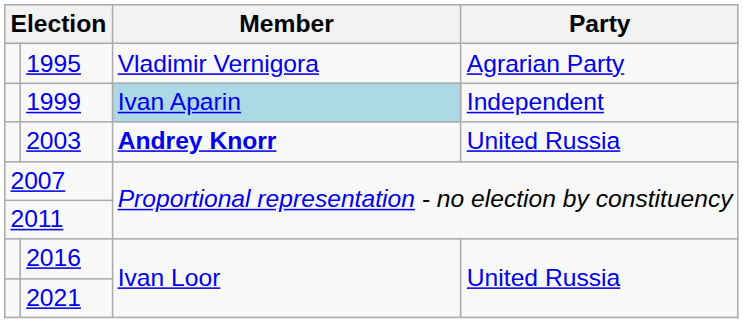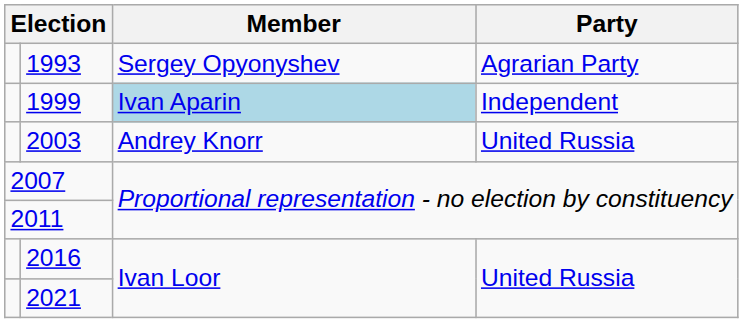+ row: 1993 | Sergey Opyonyshev | Agrarian Party
- row: 1995 | Vladimir Vernigora | Agrarian Party
2003 | Member: bold -> normal
